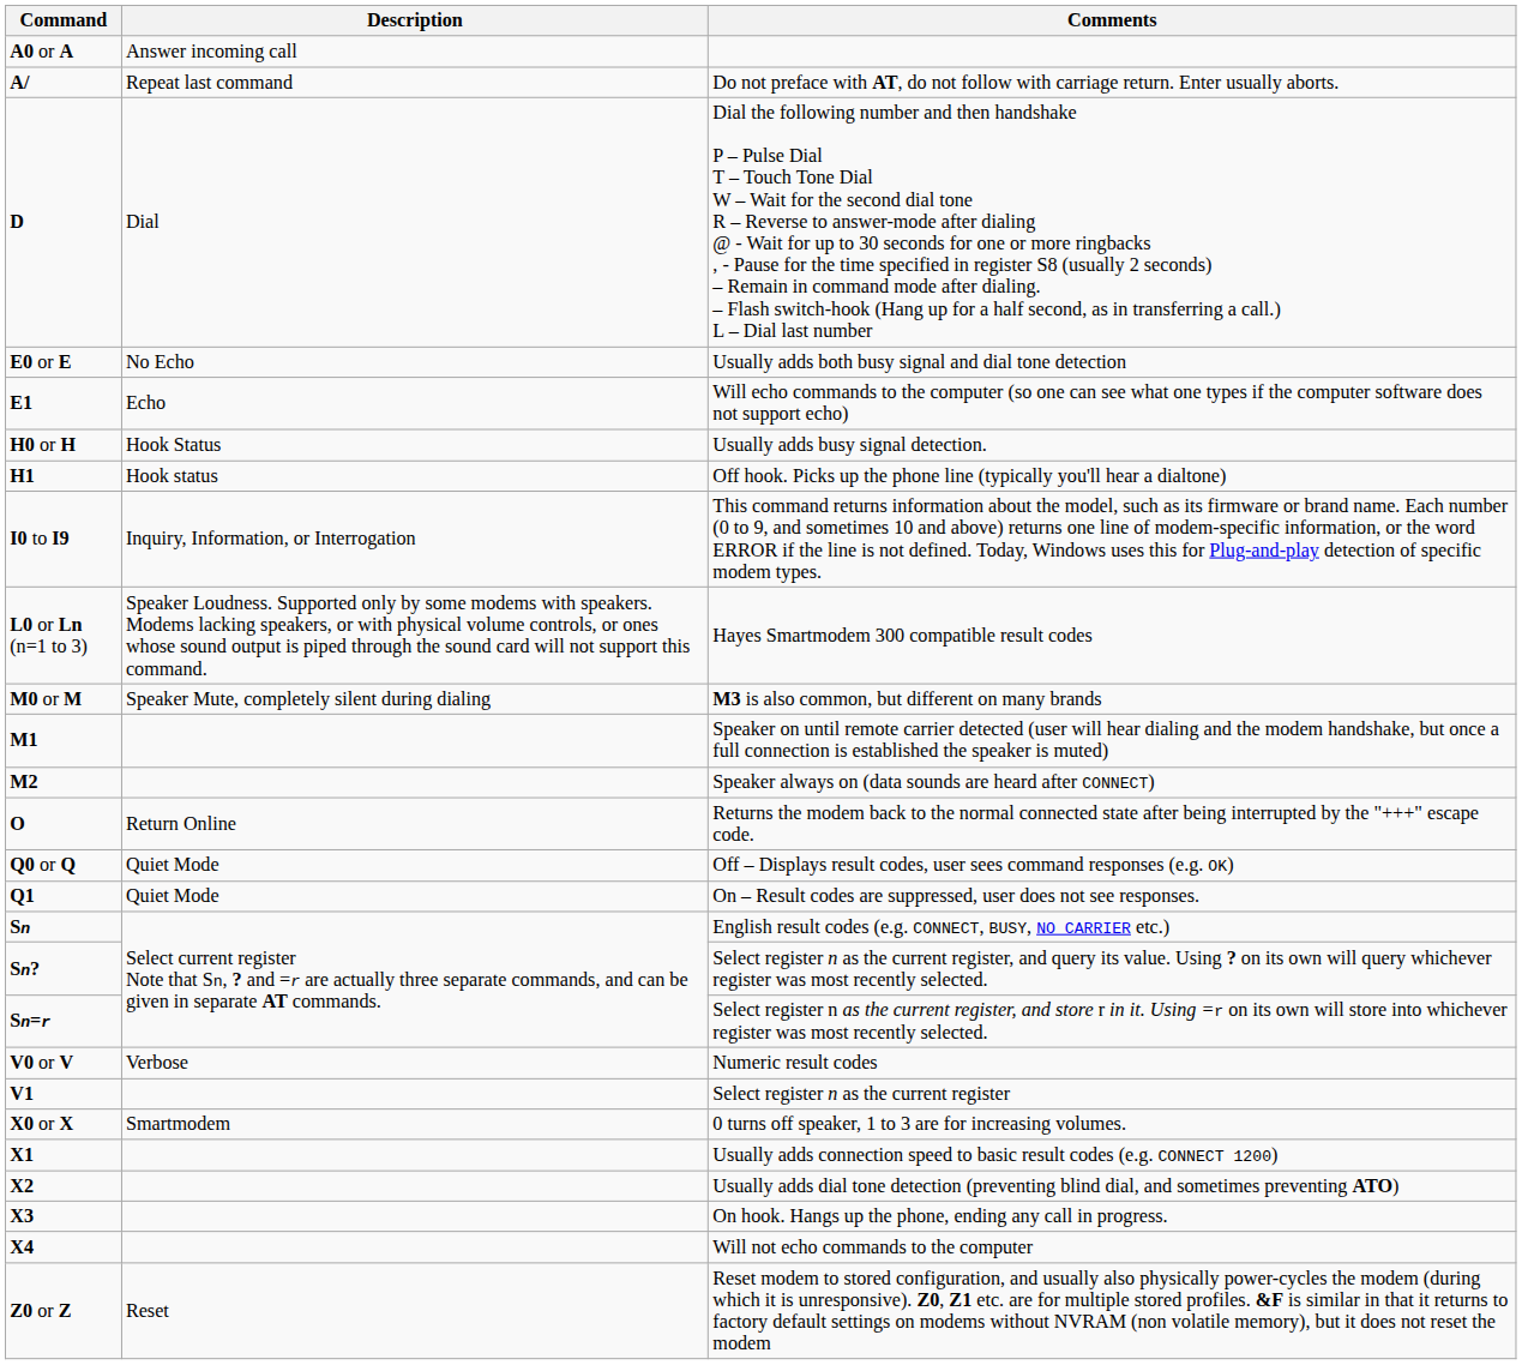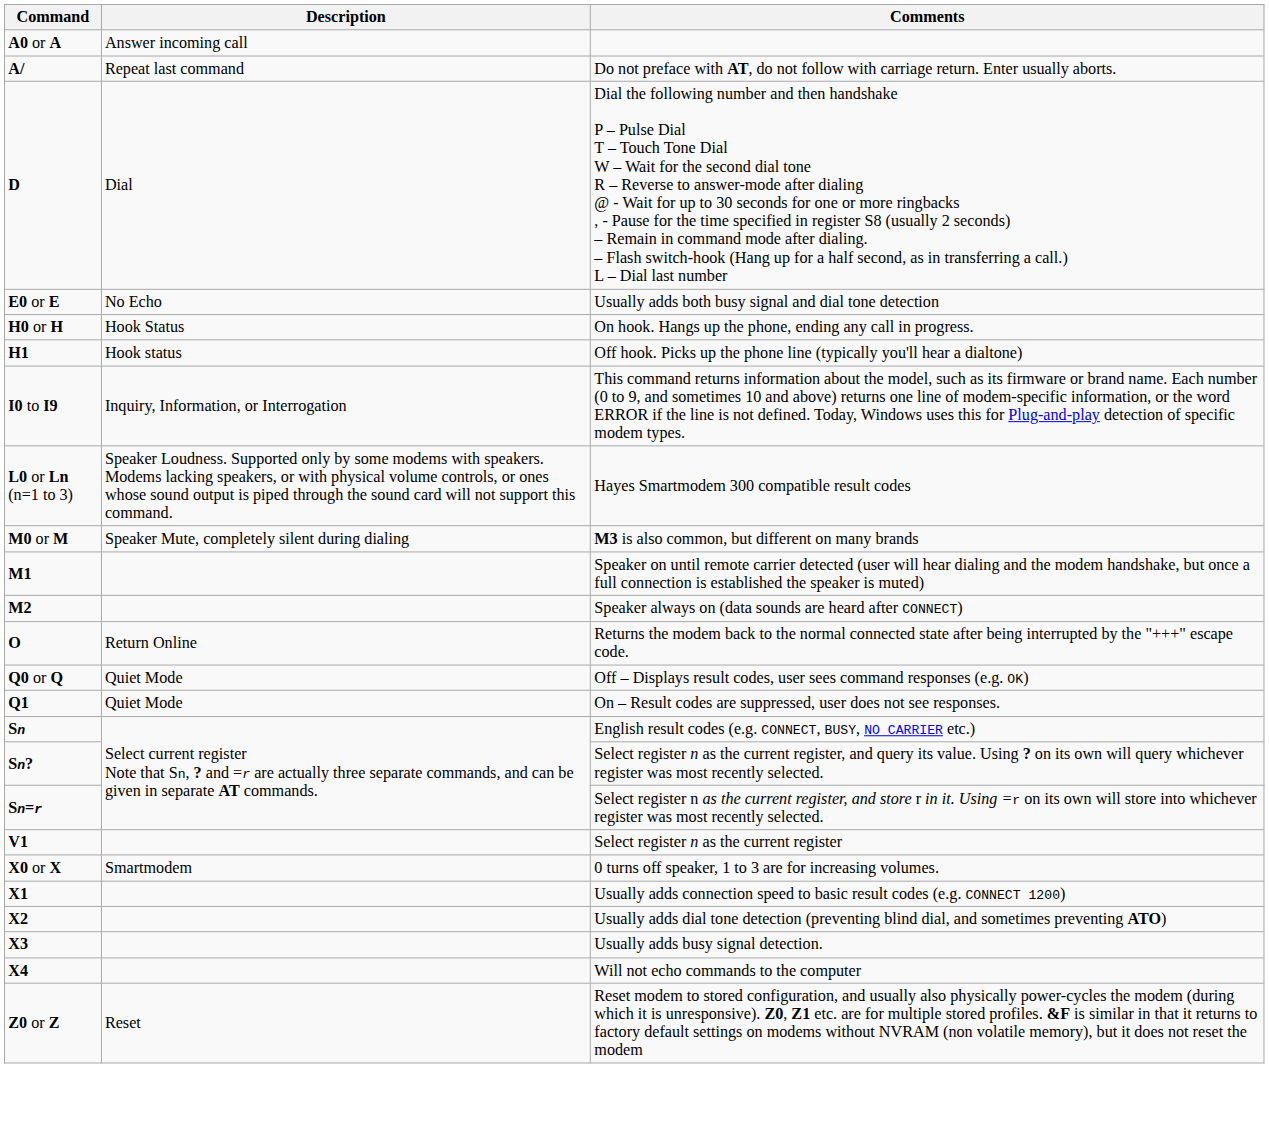- row: E1 | Echo | Will echo commands to the computer (so one can see what one types if the computer software does not support echo)
H0 or H | Comments: Usually adds busy signal detection. -> On hook. Hangs up the phone, ending any call in progress.
- row: V0 or V | Verbose | Numeric result codes
X3 | Comments: On hook. Hangs up the phone, ending any call in progress. -> Usually adds busy signal detection.
